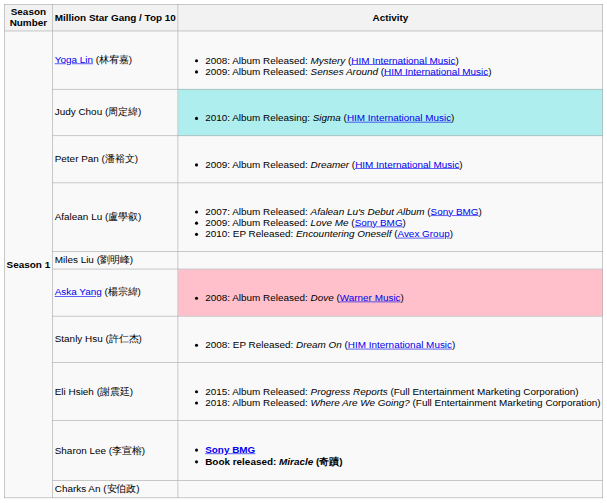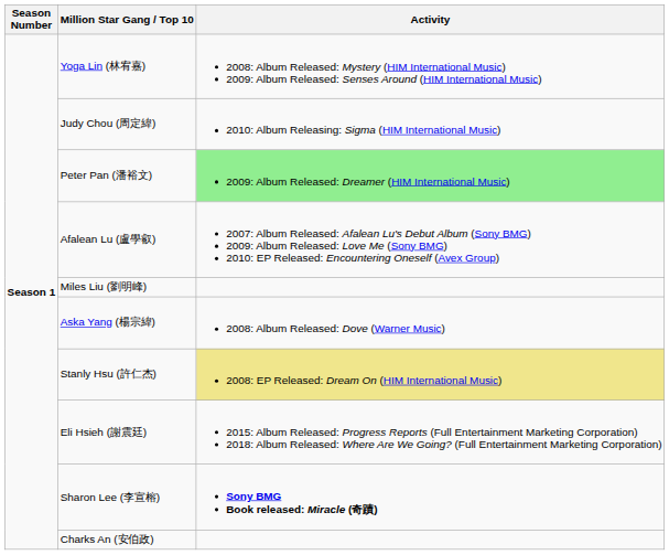Judy Chou (周定緯) | Activity: paleturquoise background -> no background
Peter Pan (潘裕文) | Activity: no background -> lightgreen background
Aska Yang (楊宗緯) | Activity: pink background -> no background
Stanly Hsu (許仁杰) | Activity: no background -> khaki background
